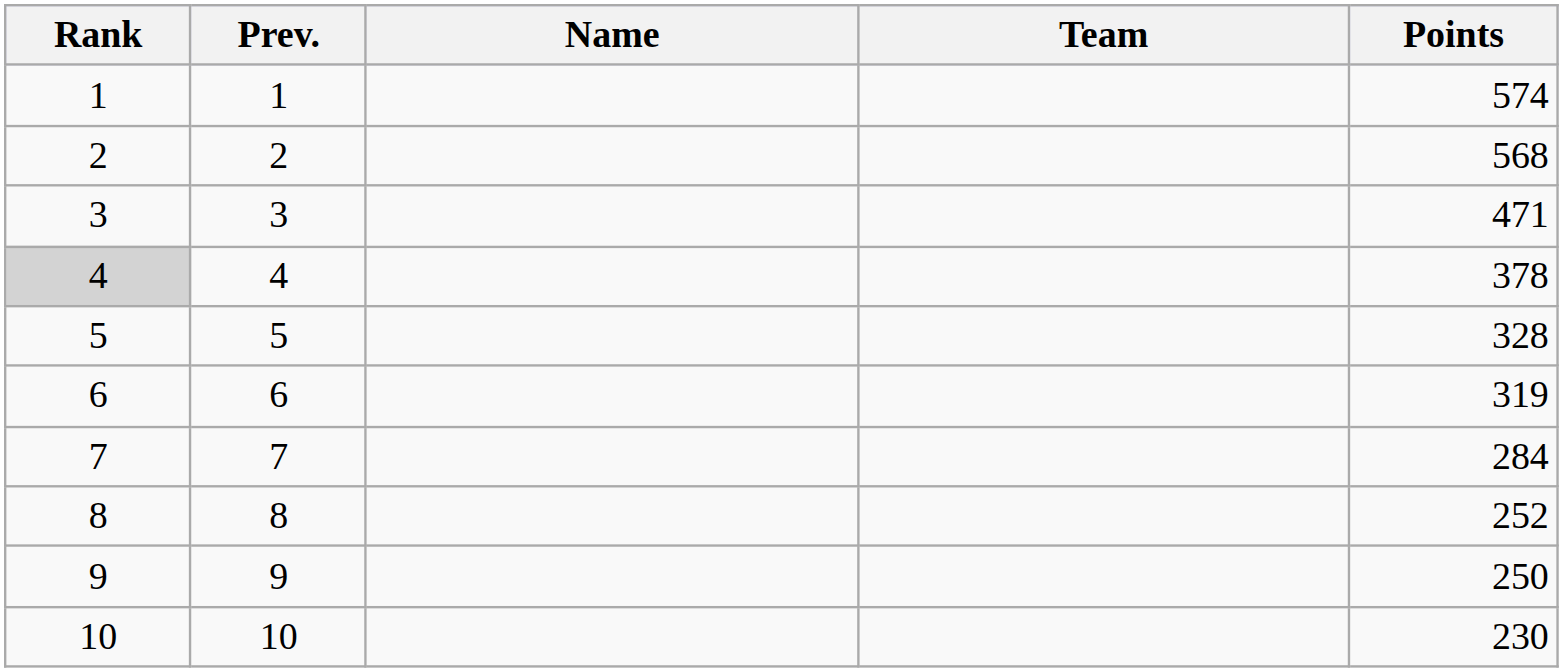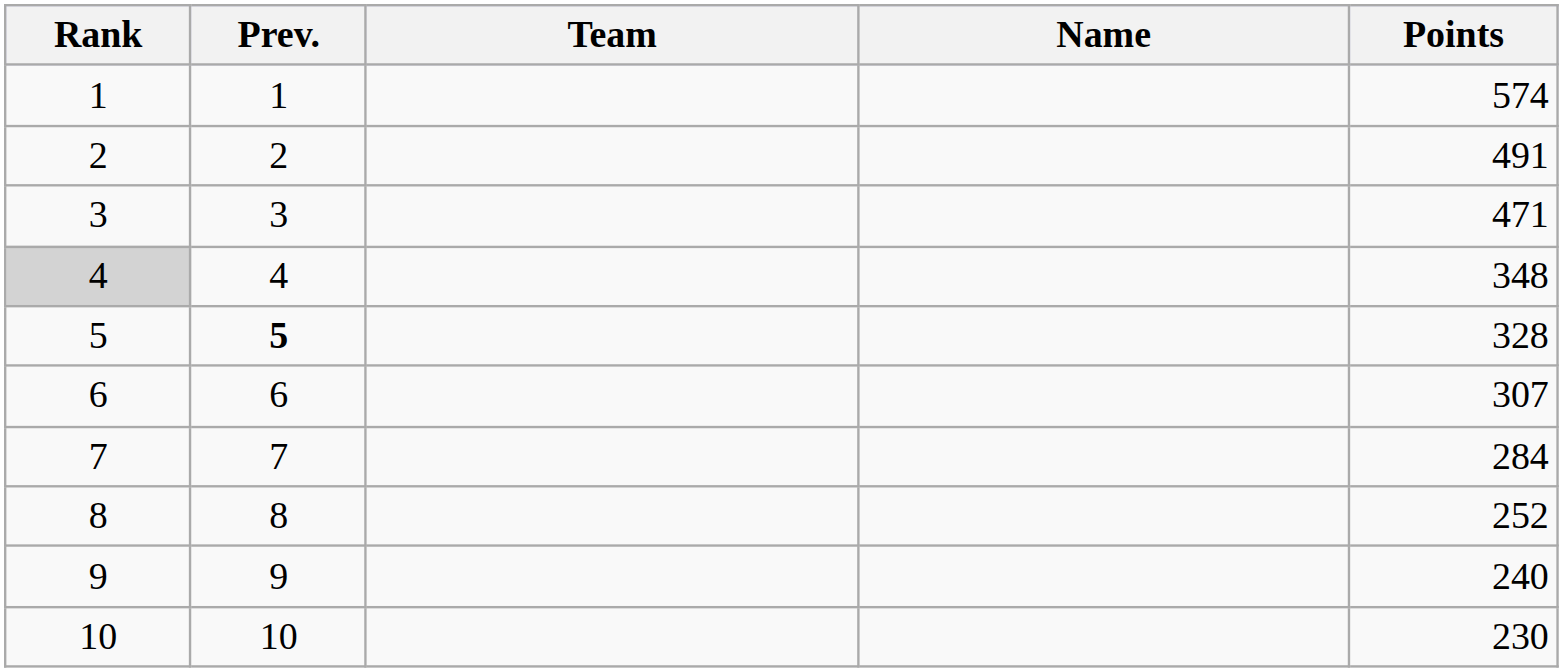columns swapped: Name <-> Team
row 3 | Points: 568 -> 491
row 5 | Points: 378 -> 348
row 6 | Prev.: normal -> bold
row 7 | Points: 319 -> 307
row 10 | Points: 250 -> 240
